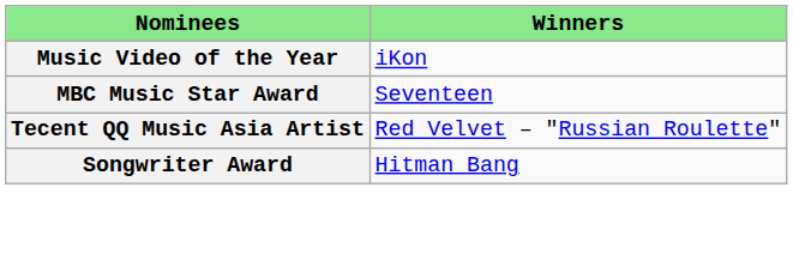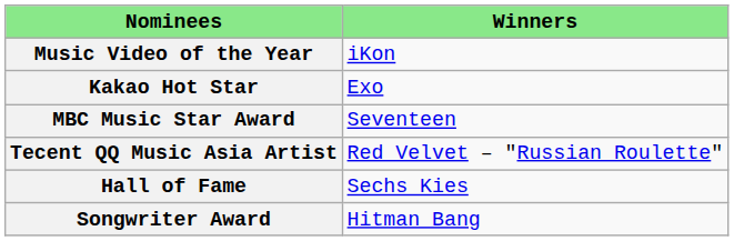+ row: Kakao Hot Star | Exo
+ row: Hall of Fame | Sechs Kies
